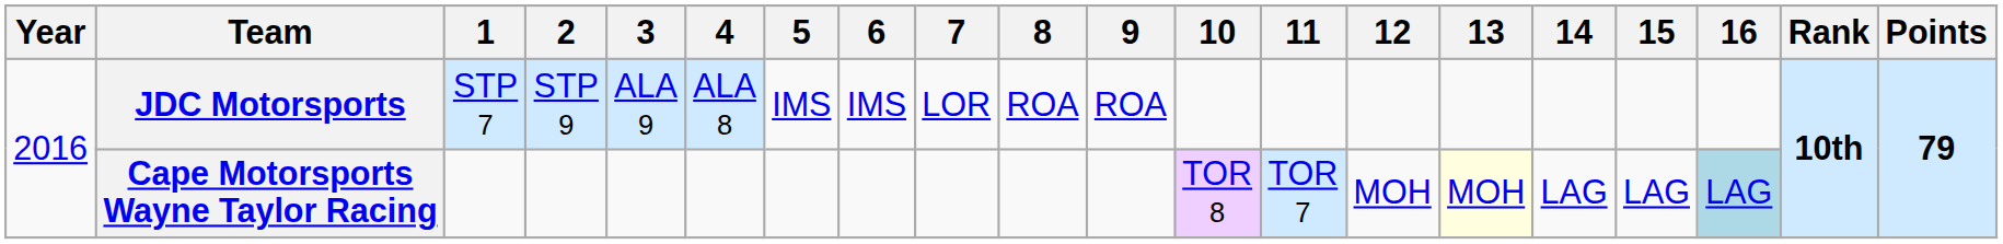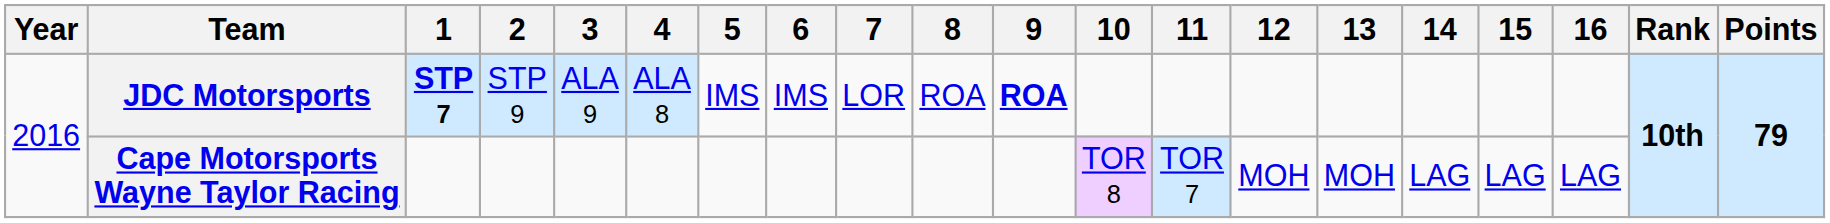JDC Motorsports | 1: normal -> bold
JDC Motorsports | 9: normal -> bold
Cape Motorsports Wayne Taylor Racing | 13: lightyellow background -> no background
Cape Motorsports Wayne Taylor Racing | 16: lightblue background -> no background
